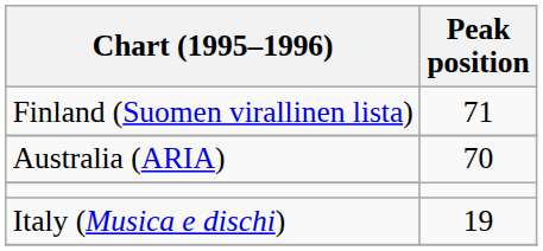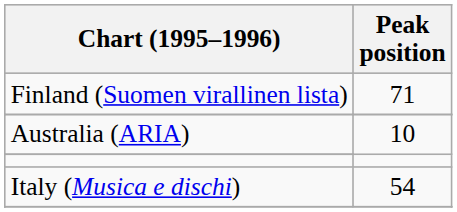row 3 | Peak position: 70 -> 10
row 5 | Peak position: 19 -> 54
